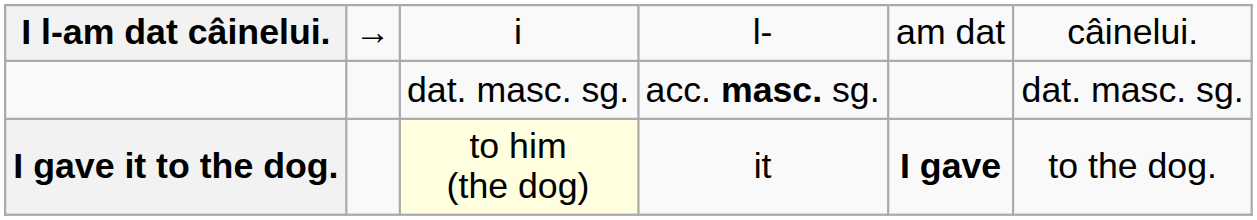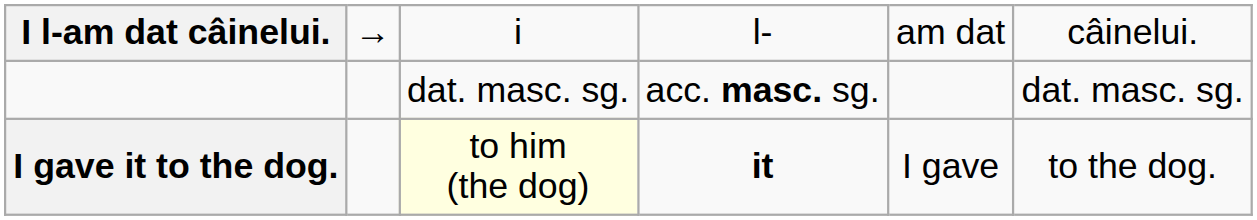I gave it to the dog. | column 4: normal -> bold
I gave it to the dog. | column 5: bold -> normal
